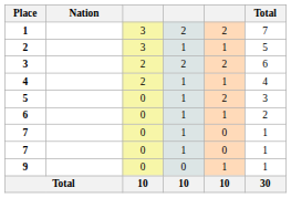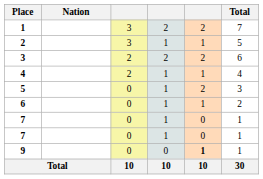9 | column 5: normal -> bold
